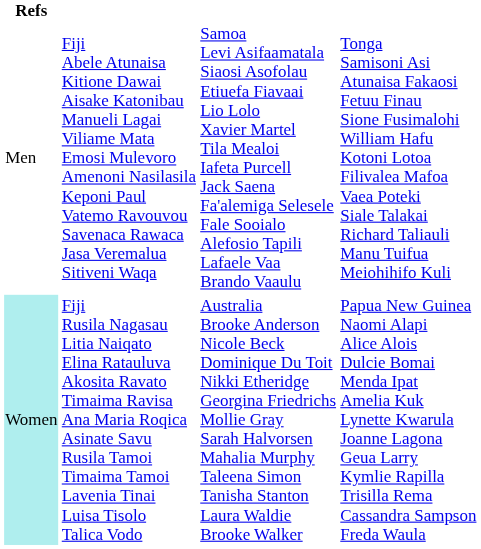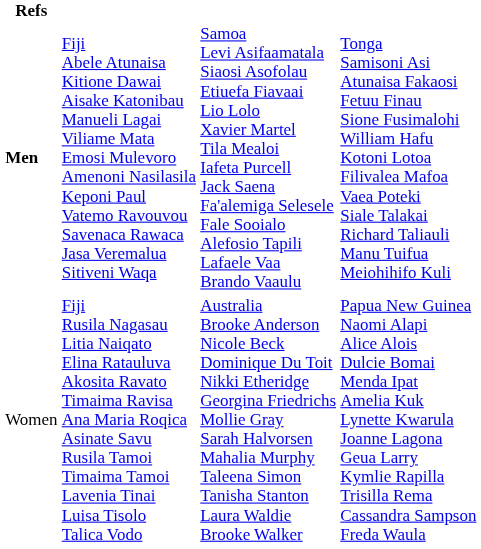Men | Refs: normal -> bold
Women | Refs: paleturquoise background -> no background
